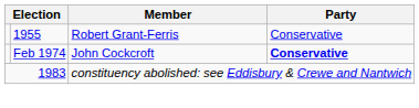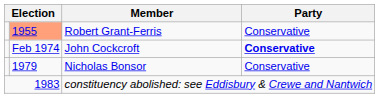Robert Grant-Ferris | column 2: no background -> lightsalmon background
+ row: 1979 | Nicholas Bonsor | Conservative
